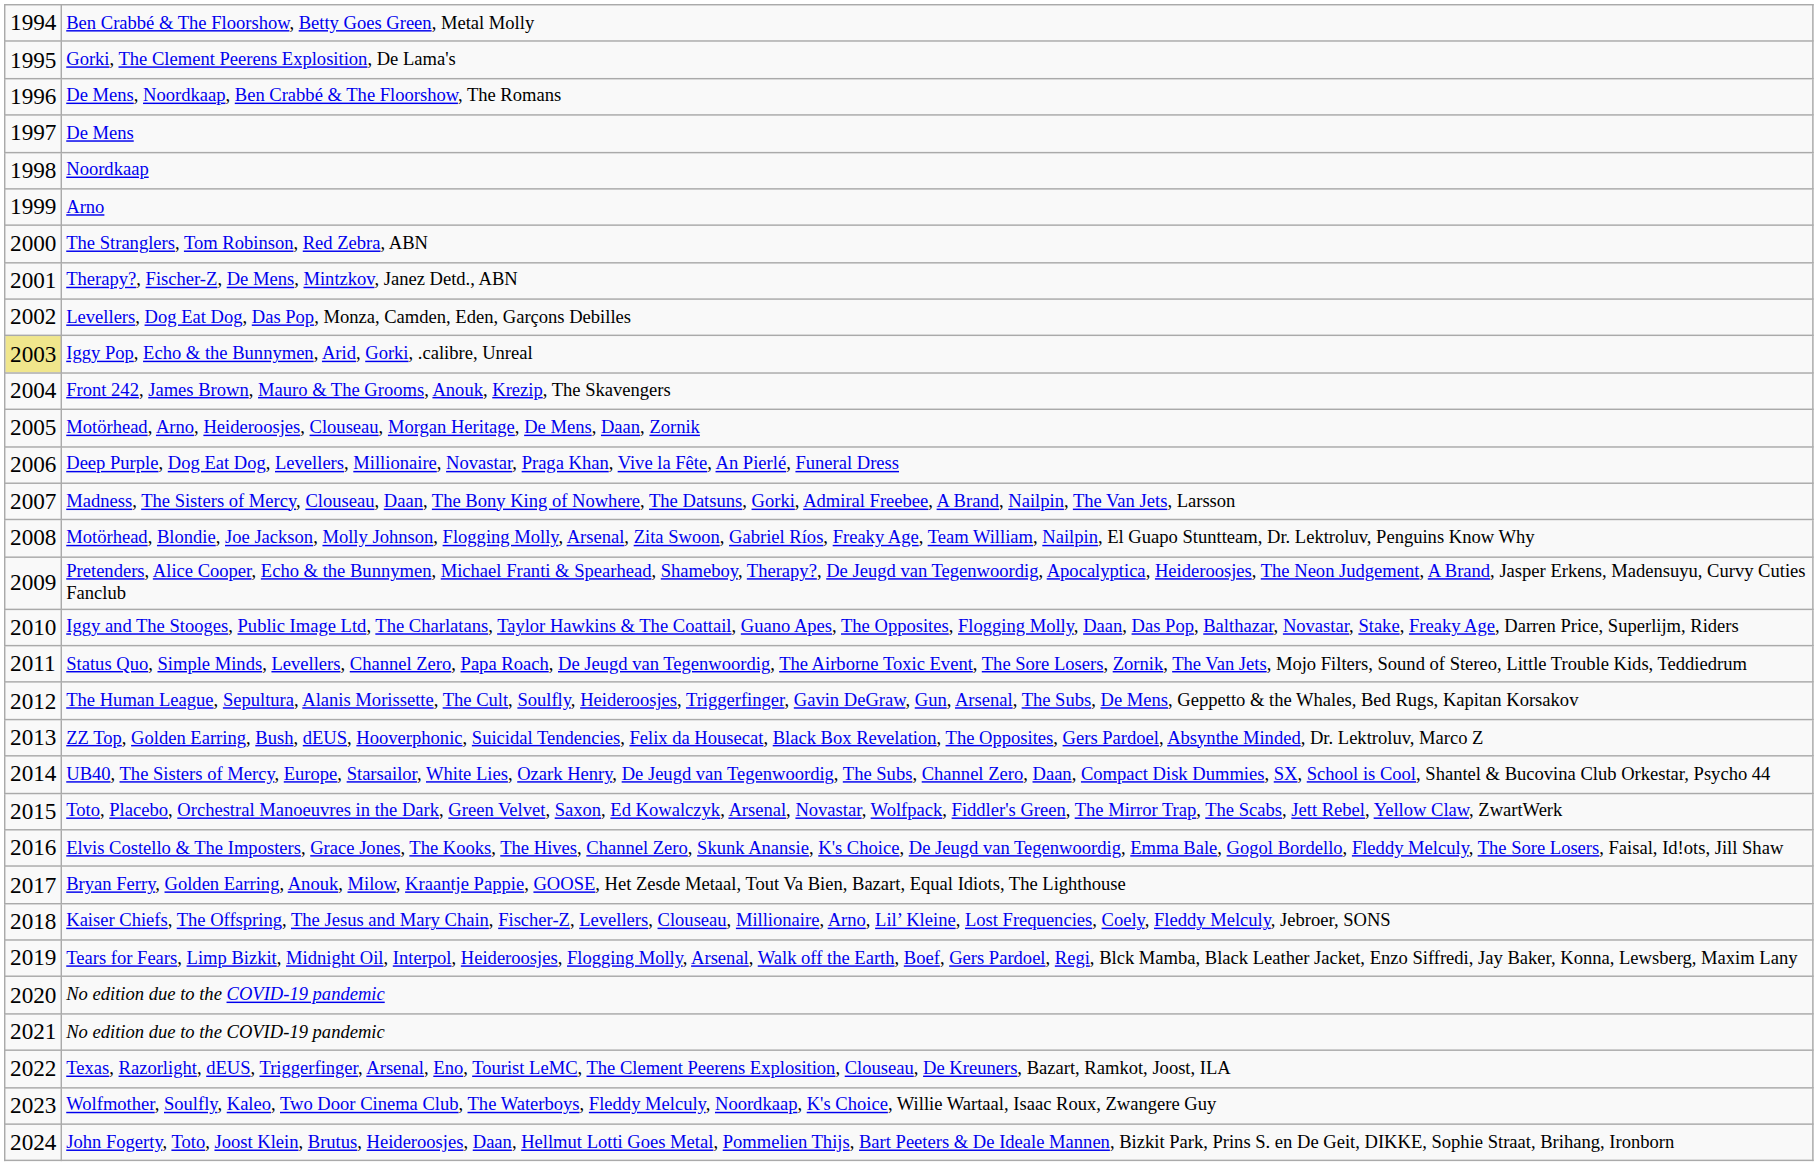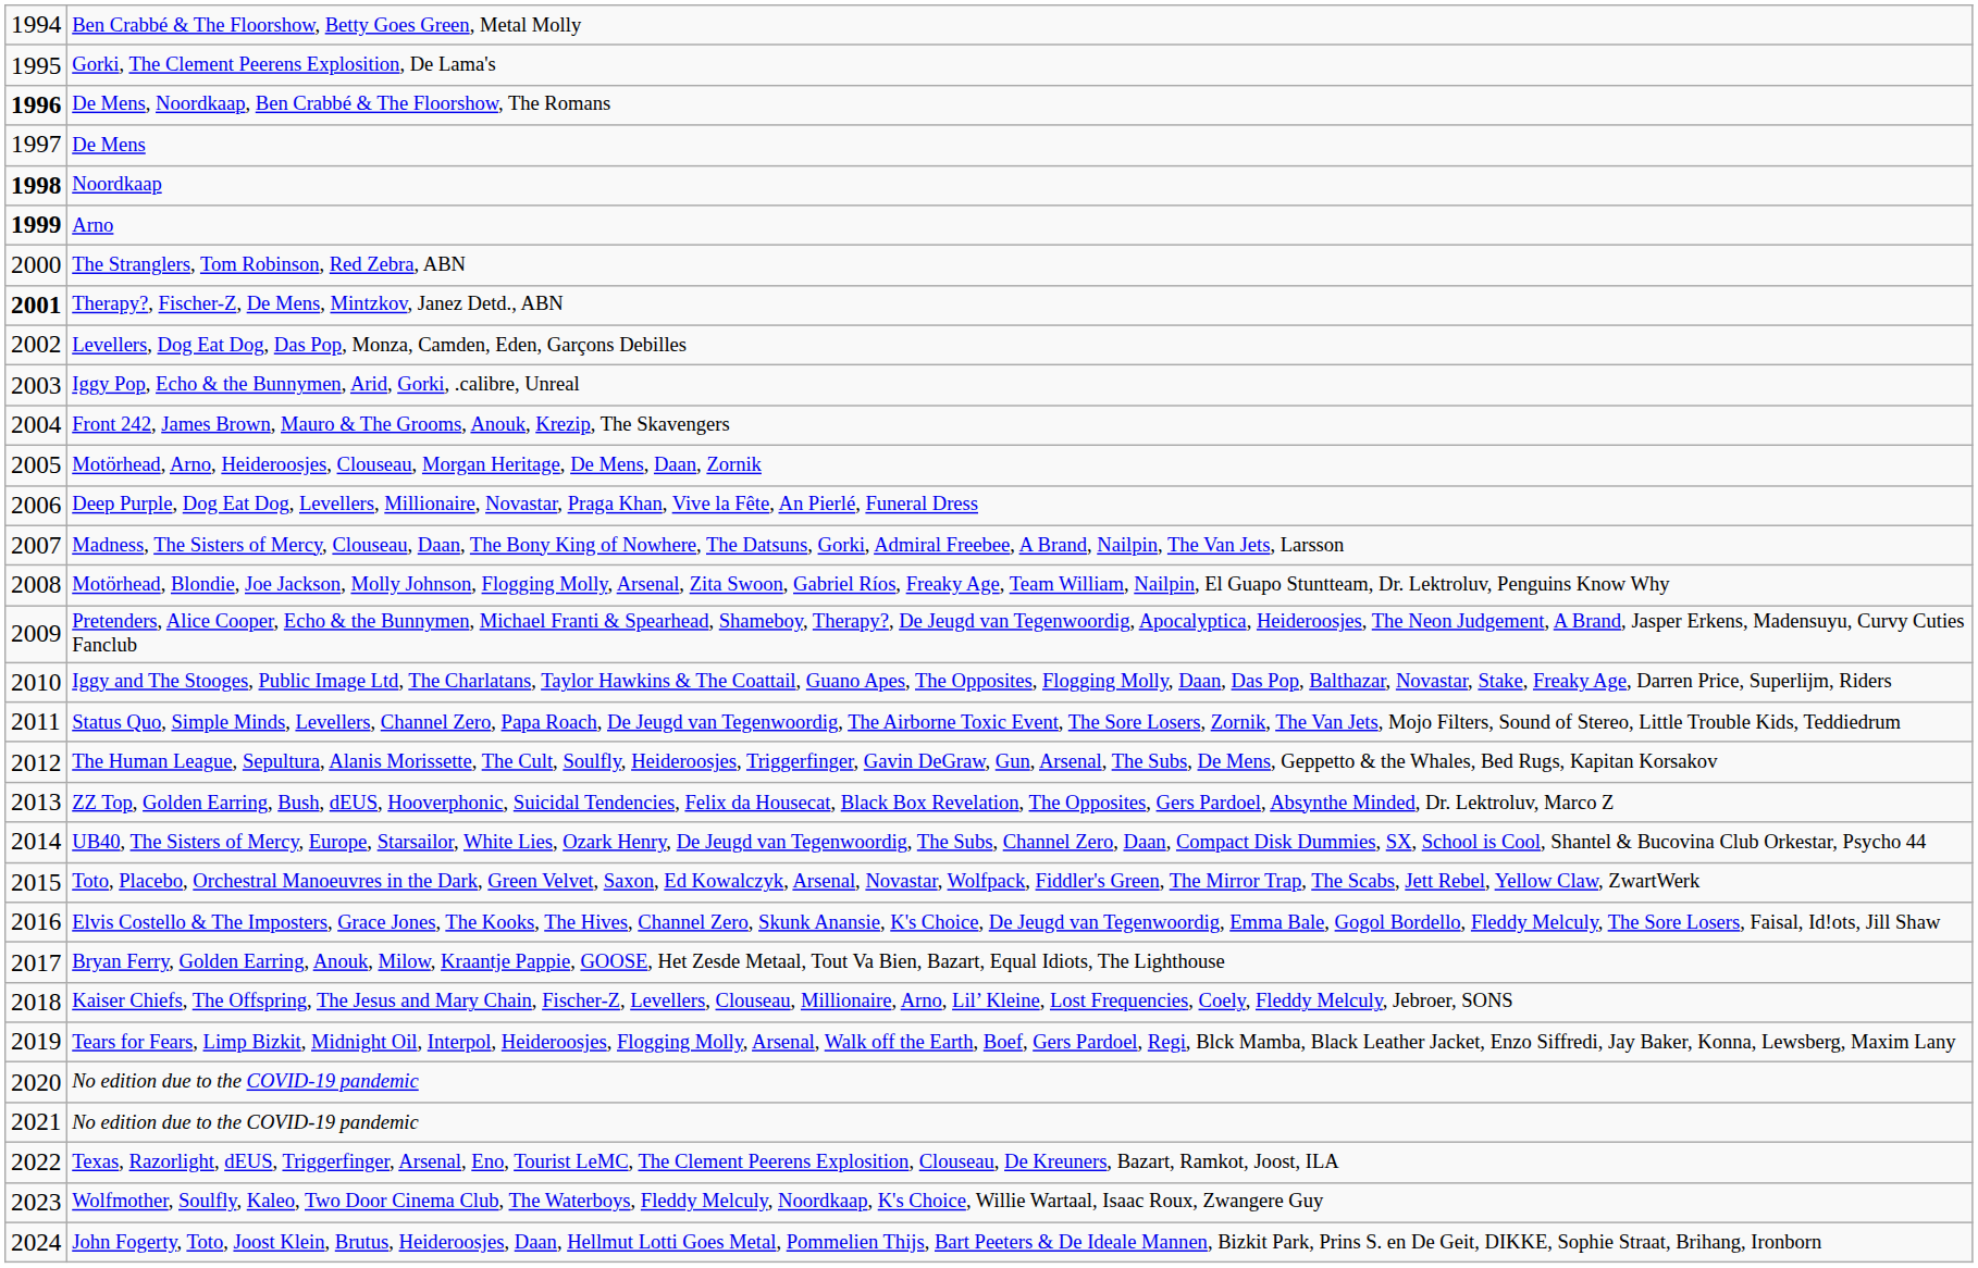De Mens, Noordkaap, Ben Crabbé & The Floorshow, The Romans | column 1: normal -> bold
Noordkaap | column 1: normal -> bold
Arno | column 1: normal -> bold
Therapy?, Fischer-Z, De Mens, Mintzkov, Janez Detd., ABN | column 1: normal -> bold
Iggy Pop, Echo & the Bunnymen, Arid, Gorki, .calibre, Unreal | column 1: khaki background -> no background
